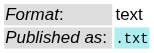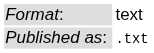Published as: | column 2: paleturquoise background -> no background
